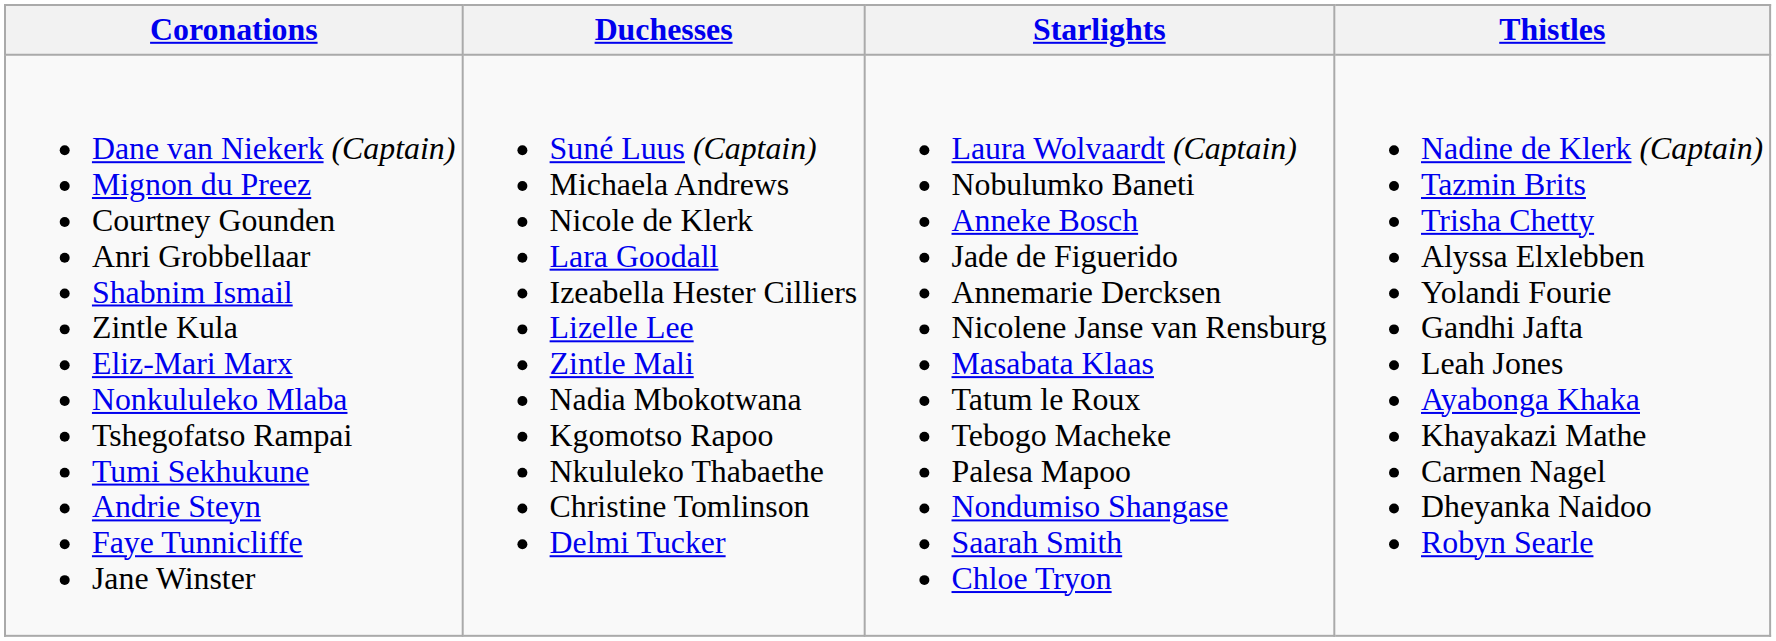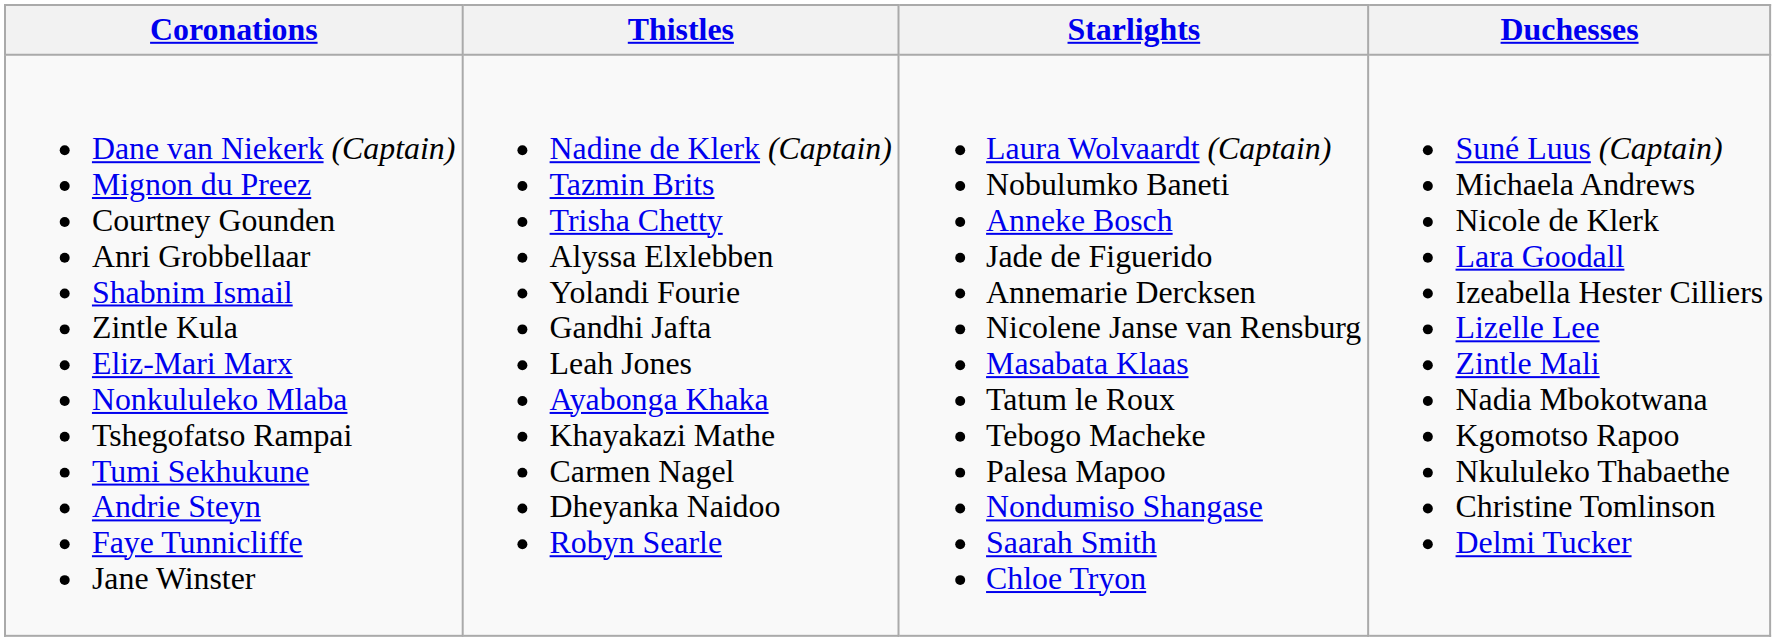columns swapped: Duchesses <-> Thistles
